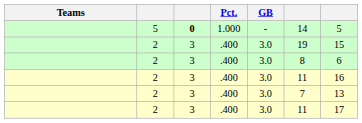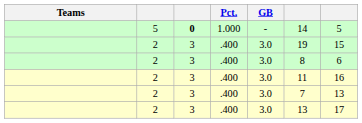row 7 | column 6: 11 -> 13
